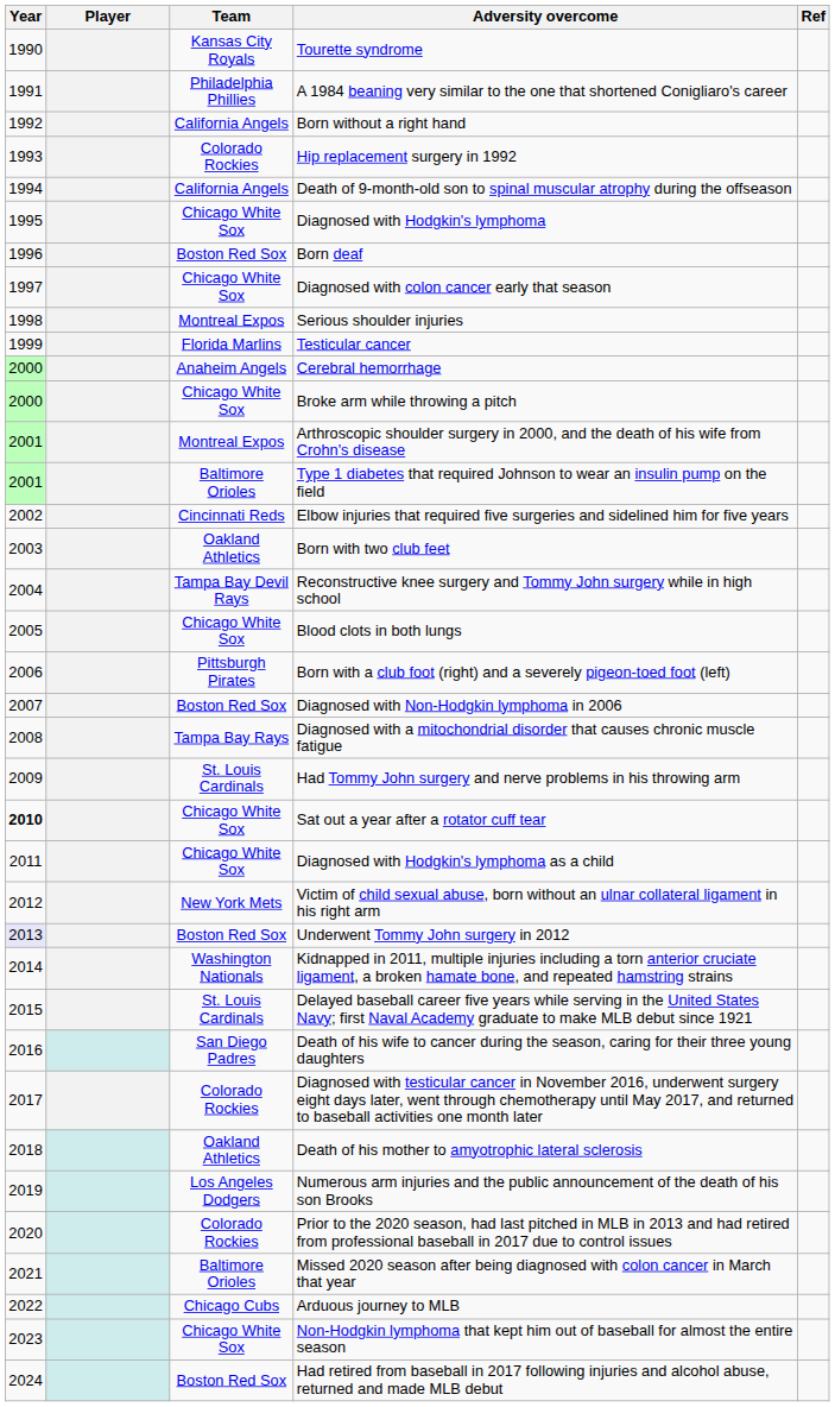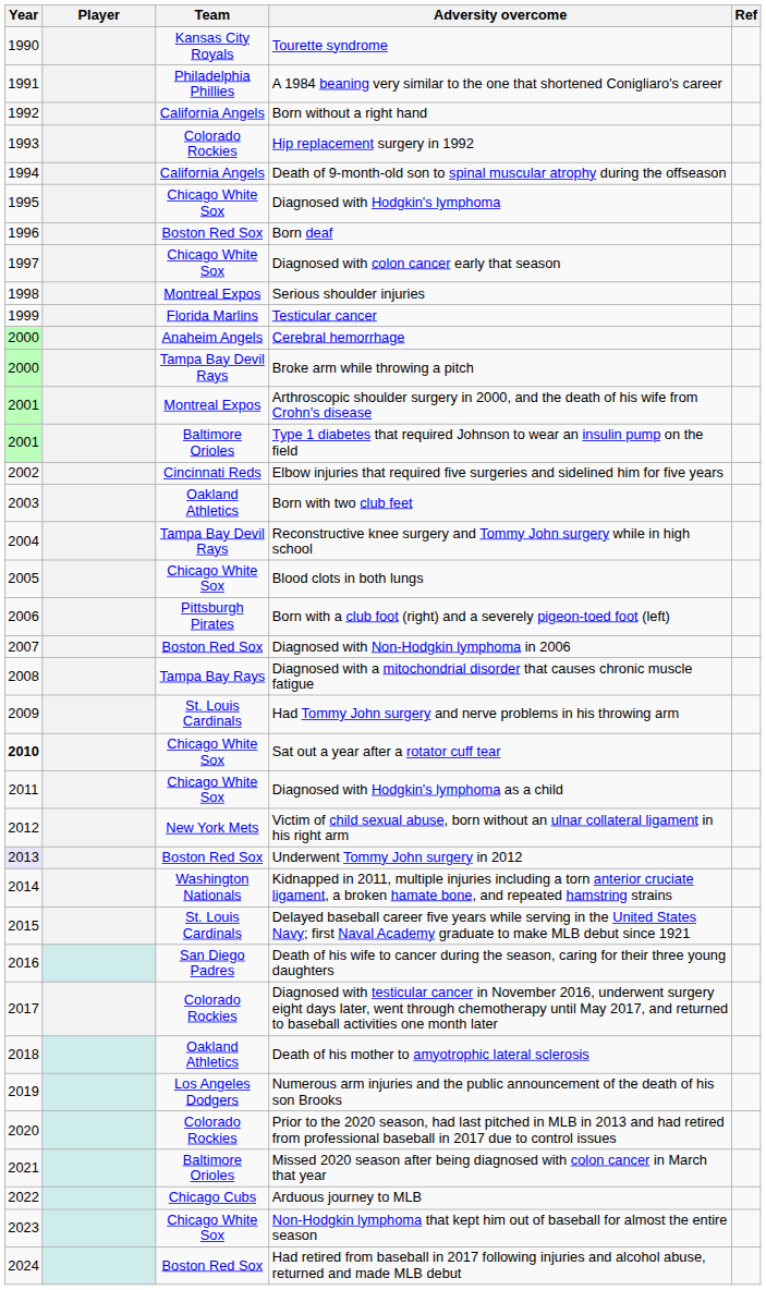Broke arm while throwing a pitch | Team: Chicago White Sox -> Tampa Bay Devil Rays
